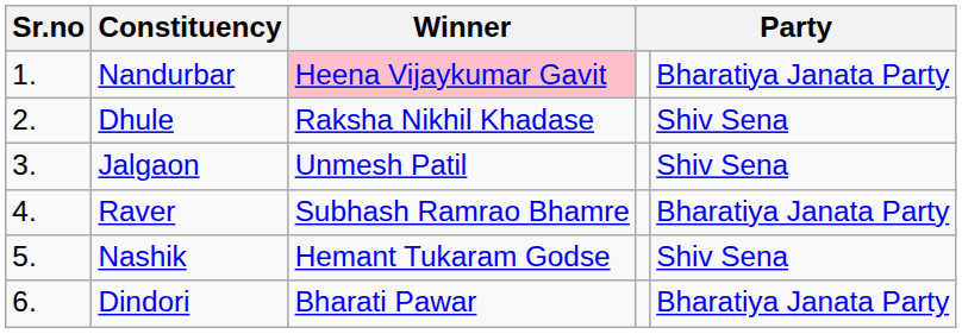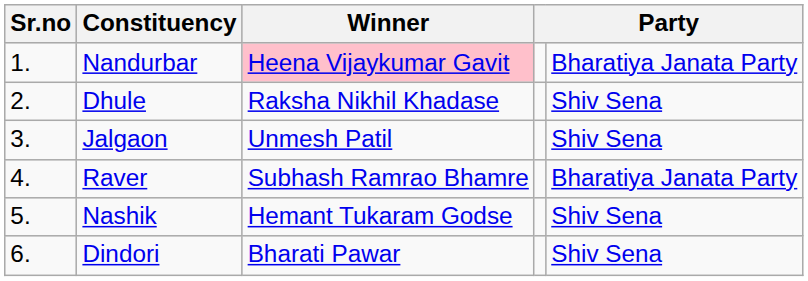Dindori | column 5: Bharatiya Janata Party -> Shiv Sena
